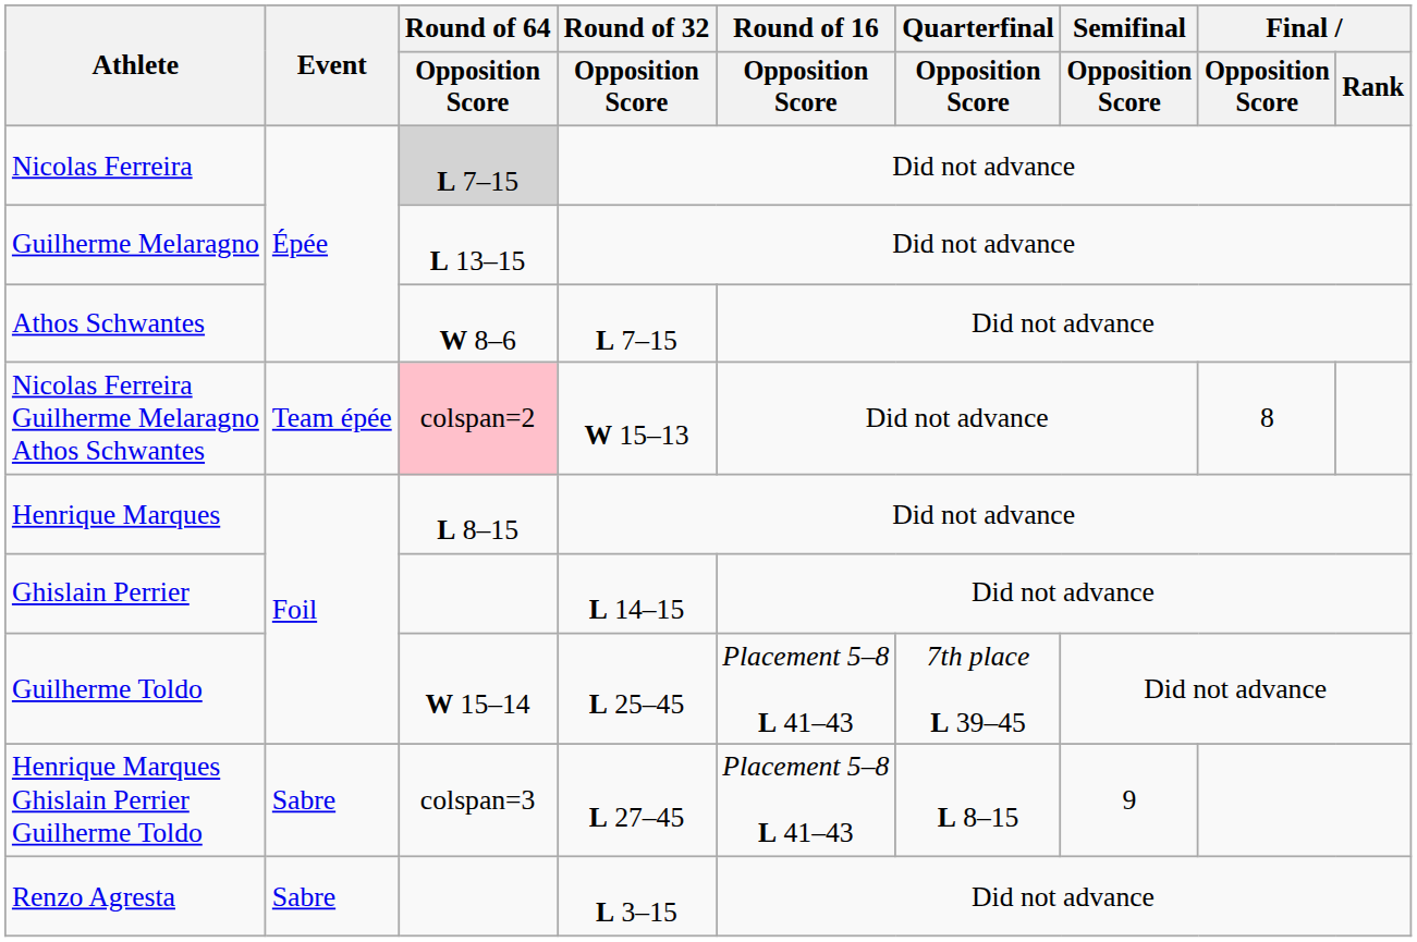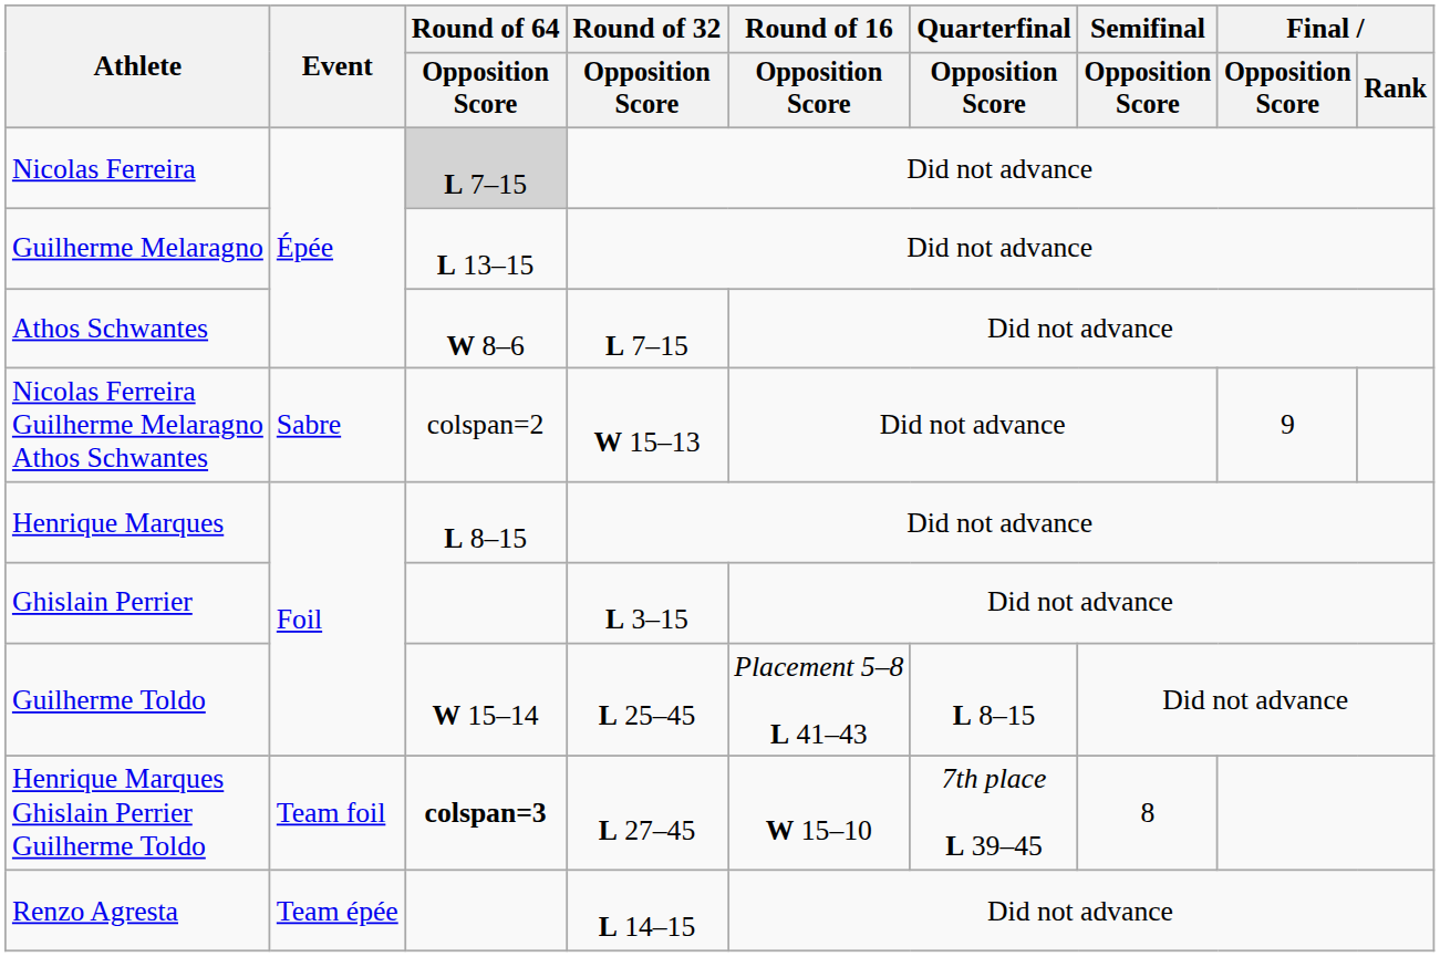Nicolas Ferreira Guilherme Melaragno Athos Schwantes | Event: Team épée -> Sabre
Nicolas Ferreira Guilherme Melaragno Athos Schwantes | Round of 64 / Opposition Score: pink background -> no background
Nicolas Ferreira Guilherme Melaragno Athos Schwantes | Final / Opposition Score: 8 -> 9
Ghislain Perrier | Round of 32 / Opposition Score: L 14–15 -> L 3–15
Guilherme Toldo | Quarterfinal / Opposition Score: 7th place L 39–45 -> L 8–15
Henrique Marques Ghislain Perrier Guilherme Toldo | Event: Sabre -> Team foil
Henrique Marques Ghislain Perrier Guilherme Toldo | Round of 64 / Opposition Score: normal -> bold
Henrique Marques Ghislain Perrier Guilherme Toldo | Round of 16 / Opposition Score: Placement 5–8 L 41–43 -> W 15–10
Henrique Marques Ghislain Perrier Guilherme Toldo | Quarterfinal / Opposition Score: L 8–15 -> 7th place L 39–45
Henrique Marques Ghislain Perrier Guilherme Toldo | Semifinal / Opposition Score: 9 -> 8
Renzo Agresta | Event: Sabre -> Team épée
Renzo Agresta | Round of 32 / Opposition Score: L 3–15 -> L 14–15
